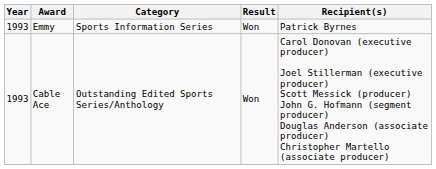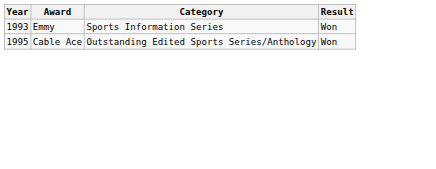- column: Recipient(s) | Patrick Byrnes | Carol Donovan (executive producer) Joel Stillerman (executive producer) Scott Messick (producer) John G. Hofmann (segment producer) Douglas Anderson (associate producer) Christopher Martello (associate producer)
Cable Ace | Year: 1993 -> 1995
